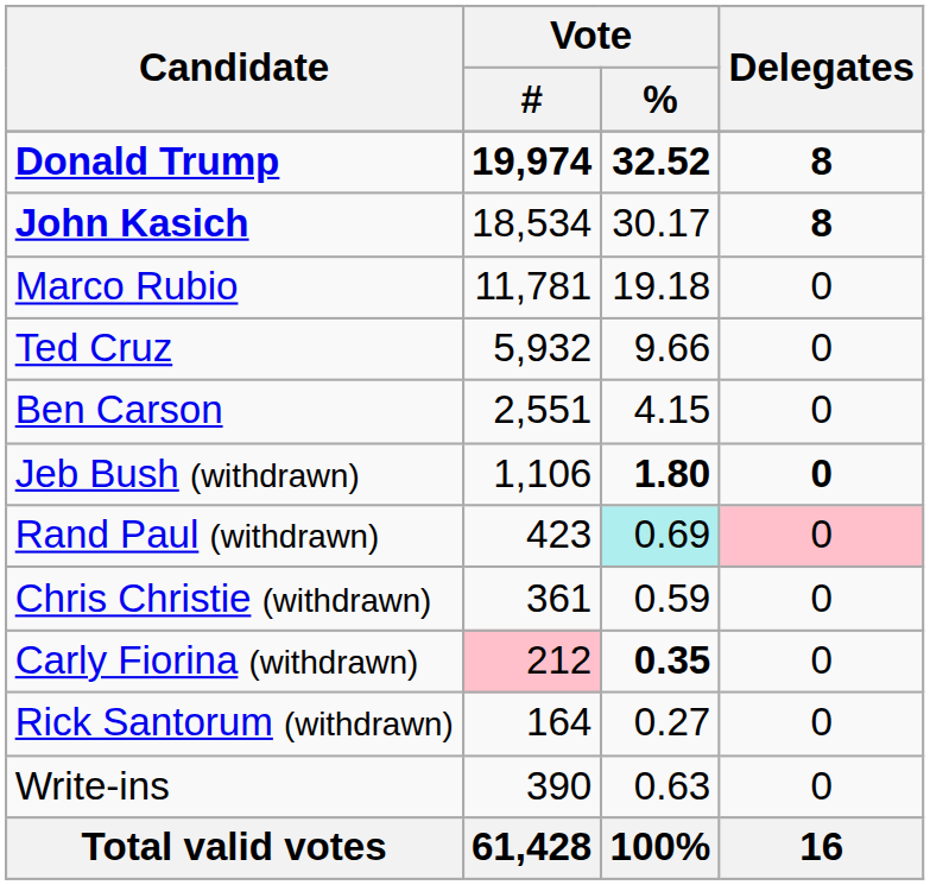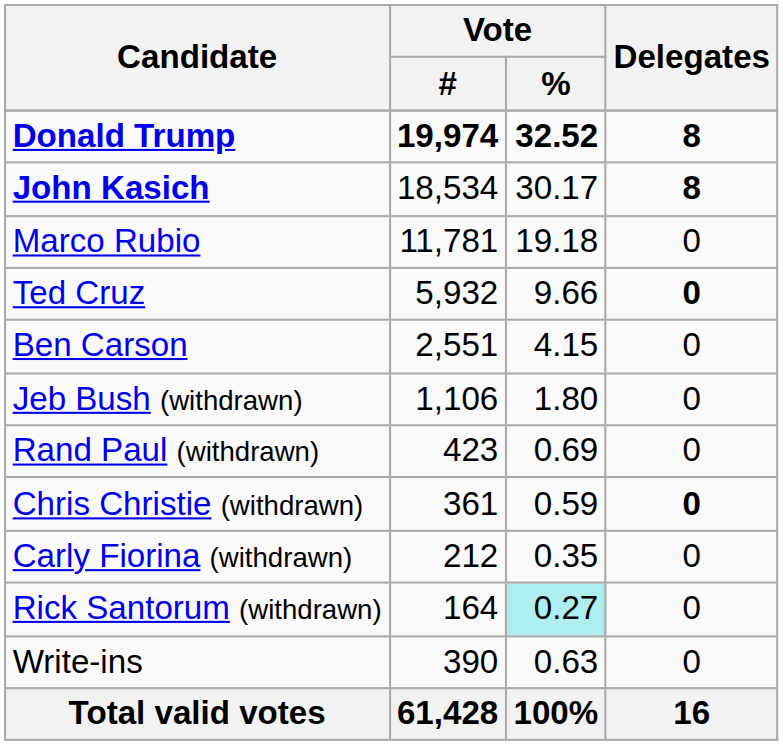Ted Cruz | Delegates: normal -> bold
Jeb Bush (withdrawn) | Vote / %: bold -> normal
Jeb Bush (withdrawn) | Delegates: bold -> normal
Rand Paul (withdrawn) | Vote / %: paleturquoise background -> no background
Rand Paul (withdrawn) | Delegates: pink background -> no background
Chris Christie (withdrawn) | Delegates: normal -> bold
Carly Fiorina (withdrawn) | Vote / #: pink background -> no background
Carly Fiorina (withdrawn) | Vote / %: bold -> normal
Rick Santorum (withdrawn) | Vote / %: no background -> paleturquoise background
